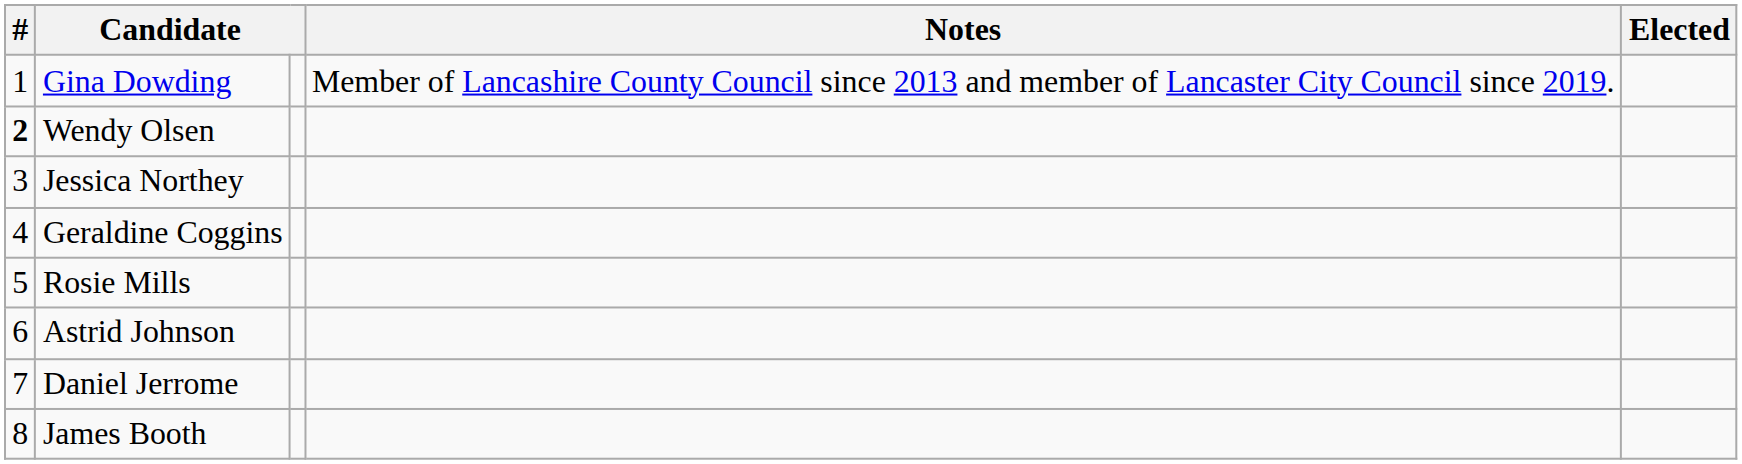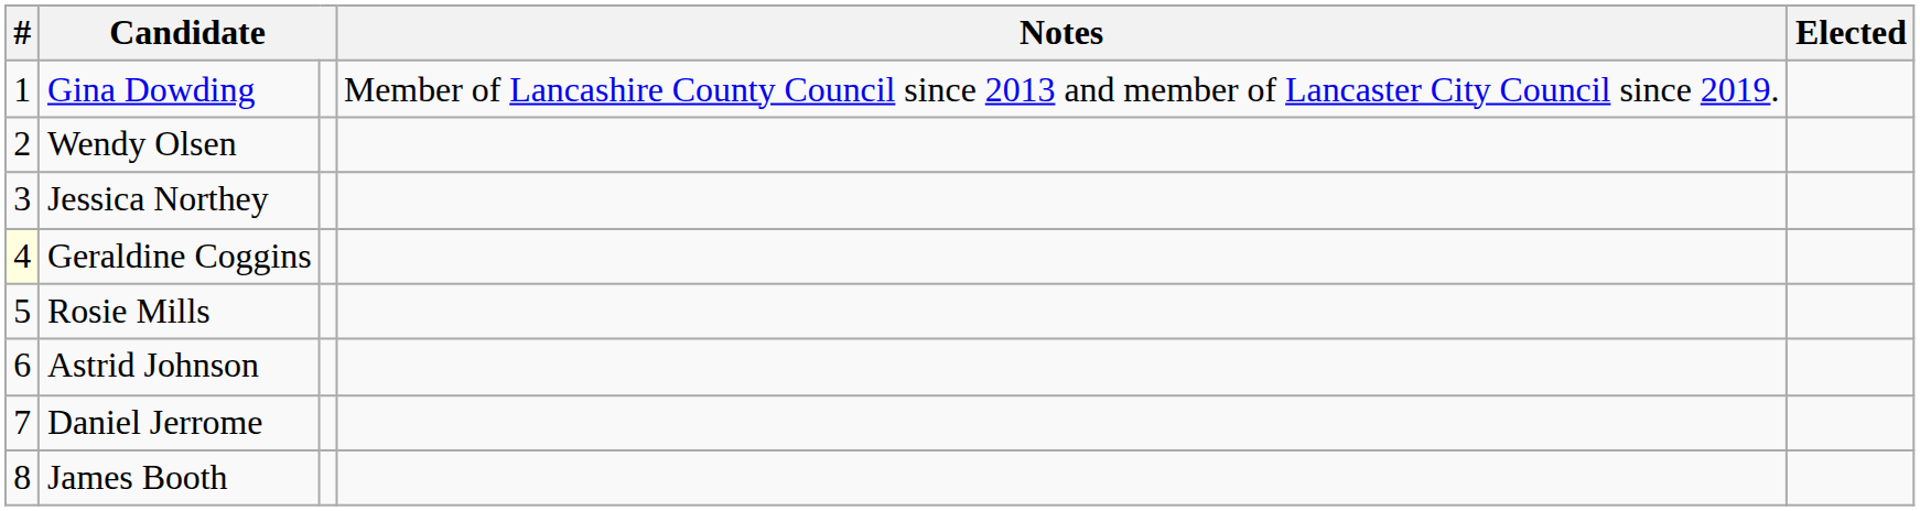Wendy Olsen | #: bold -> normal
Geraldine Coggins | #: no background -> lightyellow background
